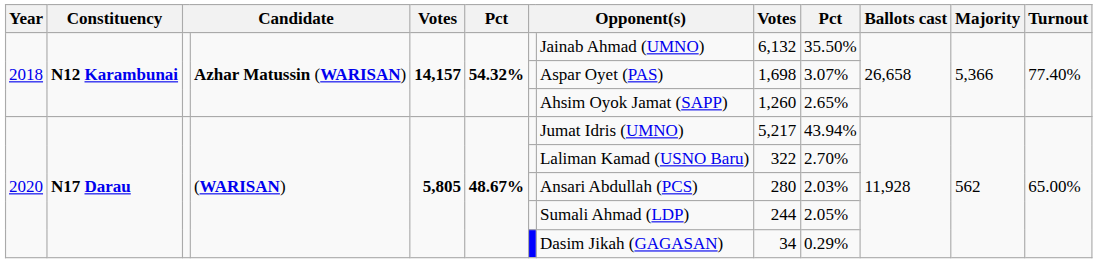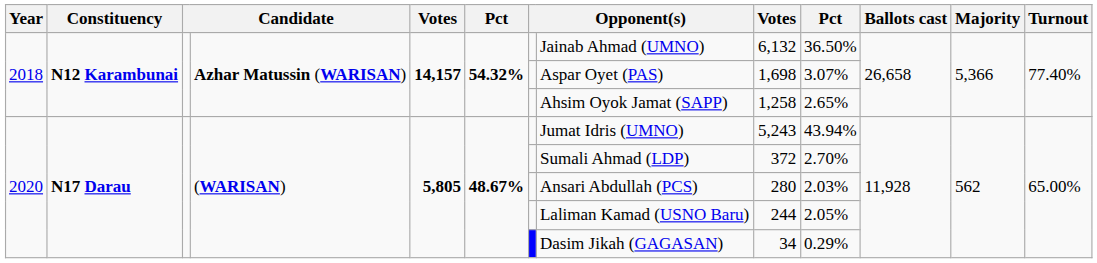row 2 | column 10: 35.50% -> 36.50%
row 4 | column 9: 1,260 -> 1,258
row 5 | column 9: 5,217 -> 5,243
row 6 | column 8: Laliman Kamad (USNO Baru) -> Sumali Ahmad (LDP)
row 6 | column 9: 322 -> 372
row 8 | column 8: Sumali Ahmad (LDP) -> Laliman Kamad (USNO Baru)
